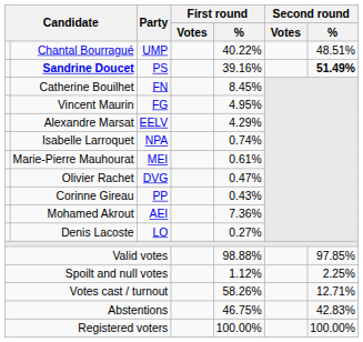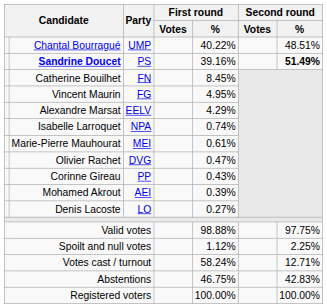Mohamed Akrout | First round / %: 7.36% -> 0.39%
Valid votes | Second round / %: 97.85% -> 97.75%
Votes cast / turnout | First round / %: 58.26% -> 58.24%
